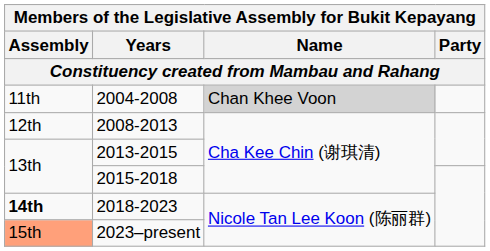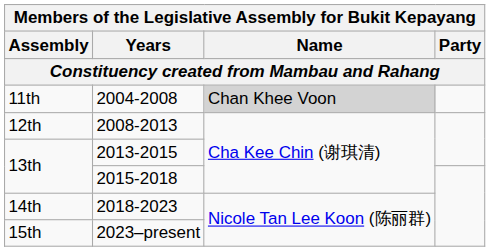2018-2023 | Assembly: bold -> normal
2023–present | Assembly: lightsalmon background -> no background
